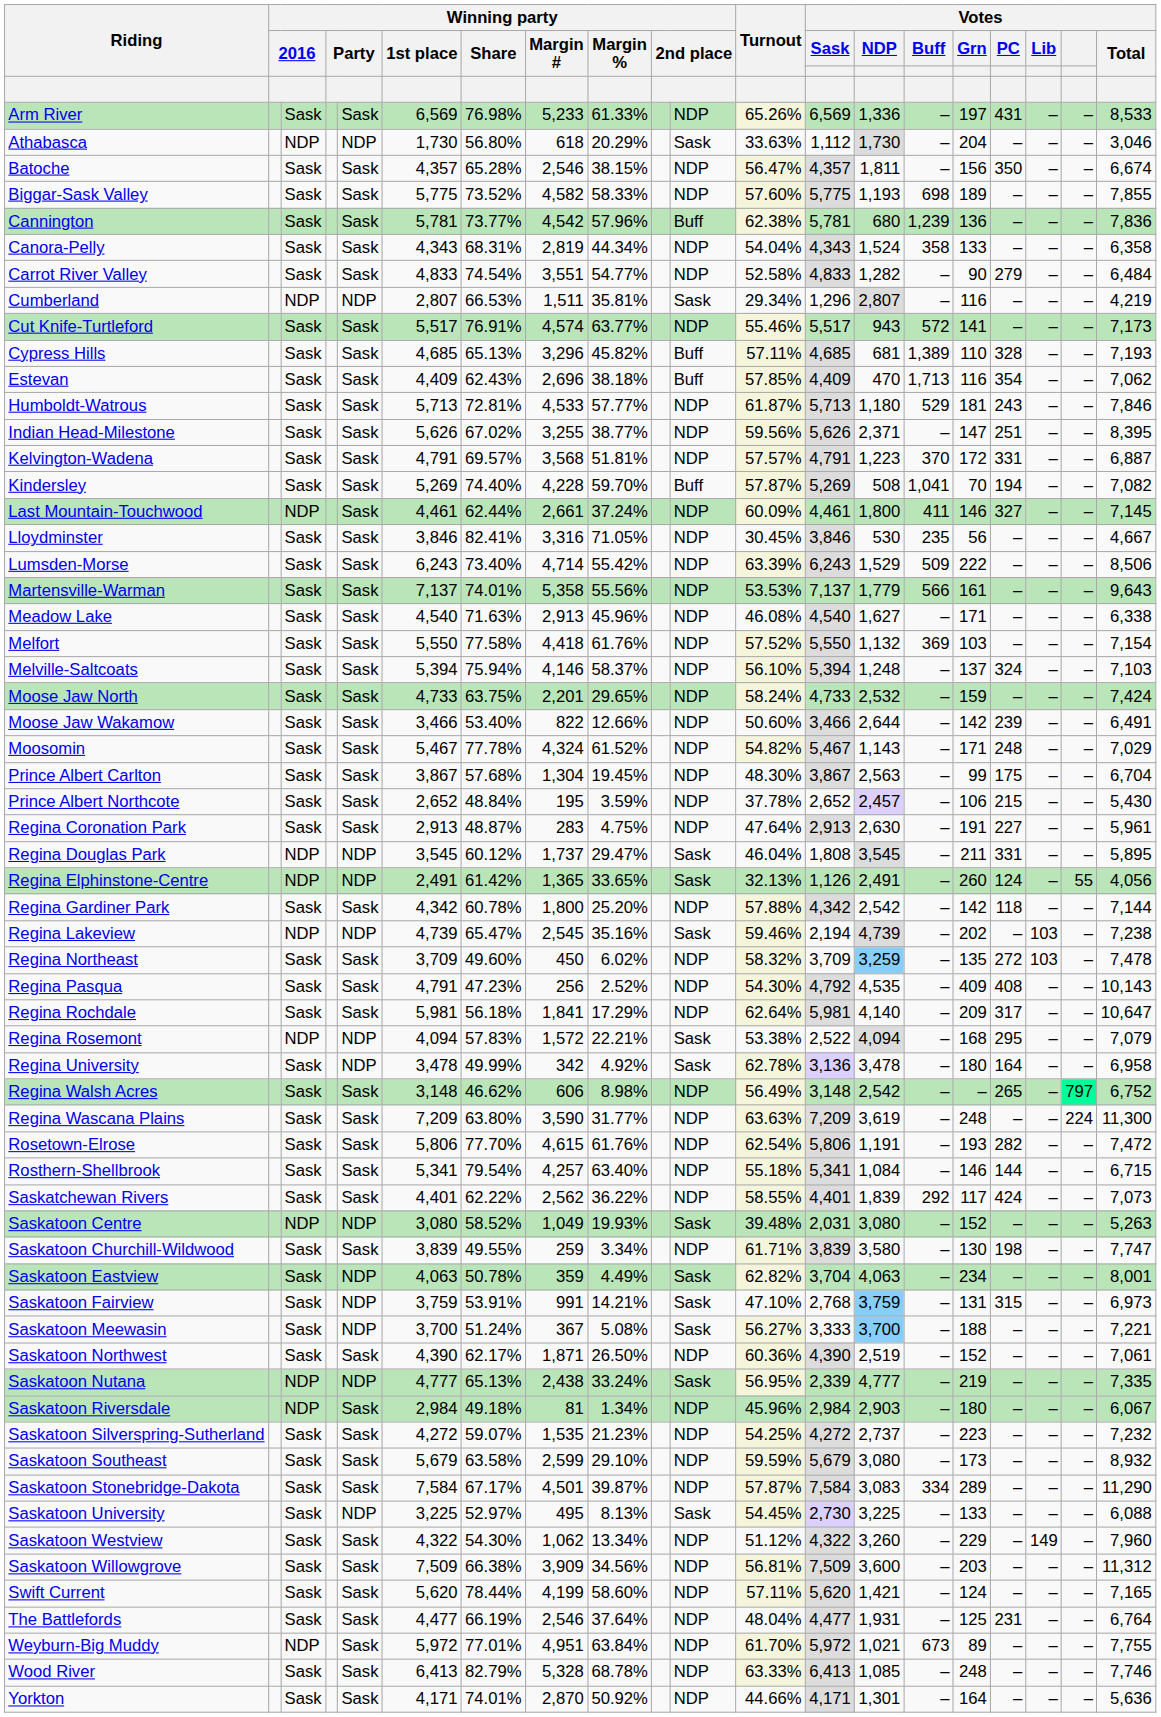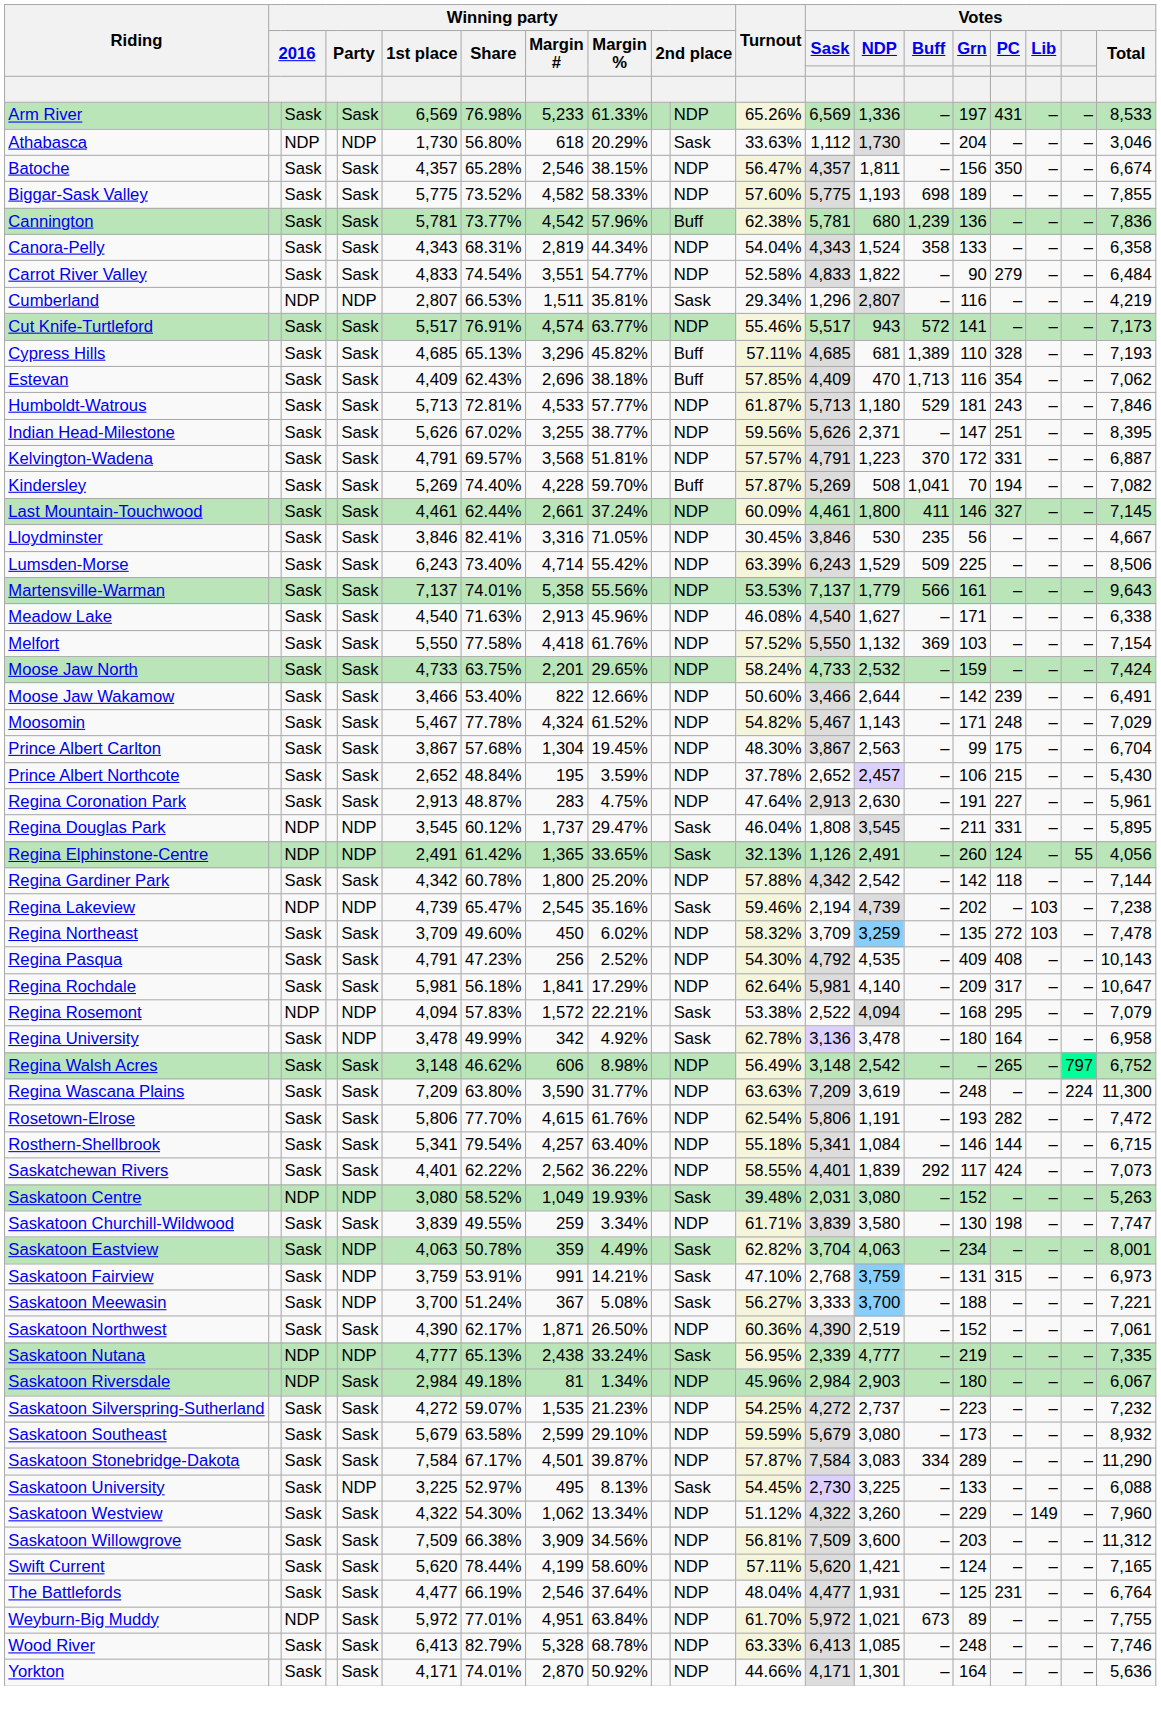Carrot River Valley | Votes / NDP: 1,282 -> 1,822
Last Mountain-Touchwood | column 3: NDP -> Sask
Lumsden-Morse | Votes / Grn: 222 -> 225
- row: Melville-Saltcoats | Sask | Sask | 5,394 | 75.94% | 4,146 | 58.37% | NDP | 56.10% | 5,394 | 1,248 | – | 137 | 324 | – | – | 7,103
